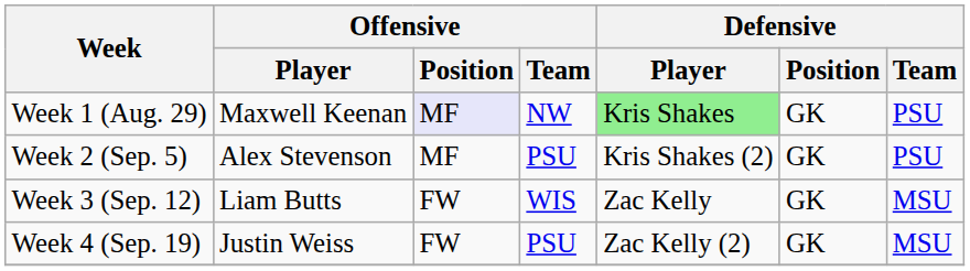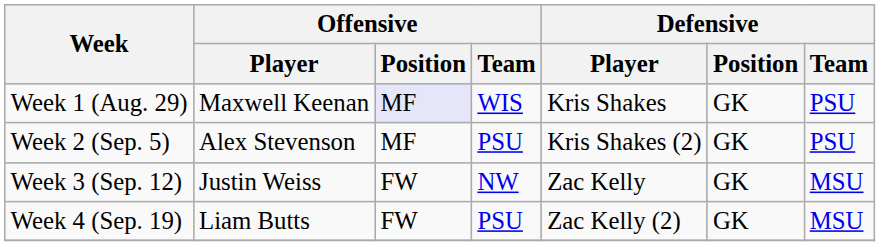Week 1 (Aug. 29) | Offensive / Team: NW -> WIS
Week 1 (Aug. 29) | Defensive / Player: lightgreen background -> no background
Week 3 (Sep. 12) | Offensive / Player: Liam Butts -> Justin Weiss
Week 3 (Sep. 12) | Offensive / Team: WIS -> NW
Week 4 (Sep. 19) | Offensive / Player: Justin Weiss -> Liam Butts
